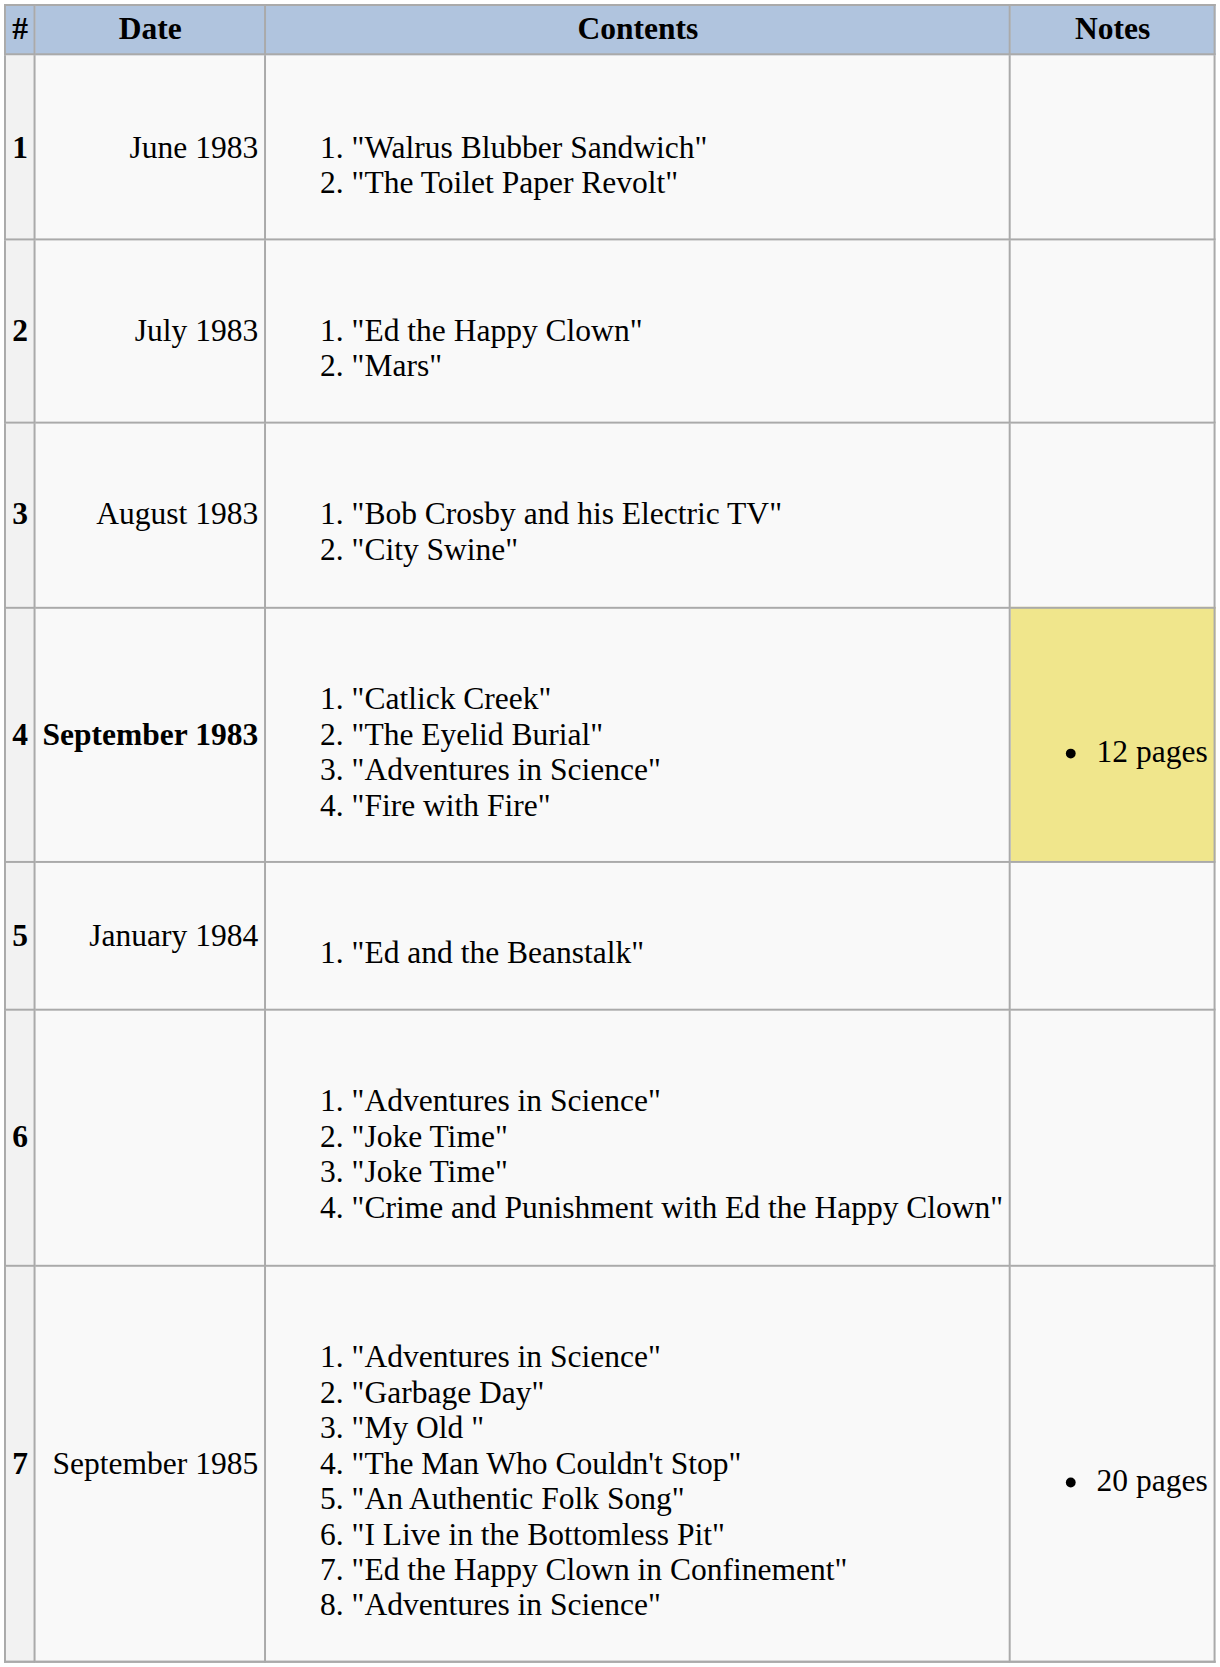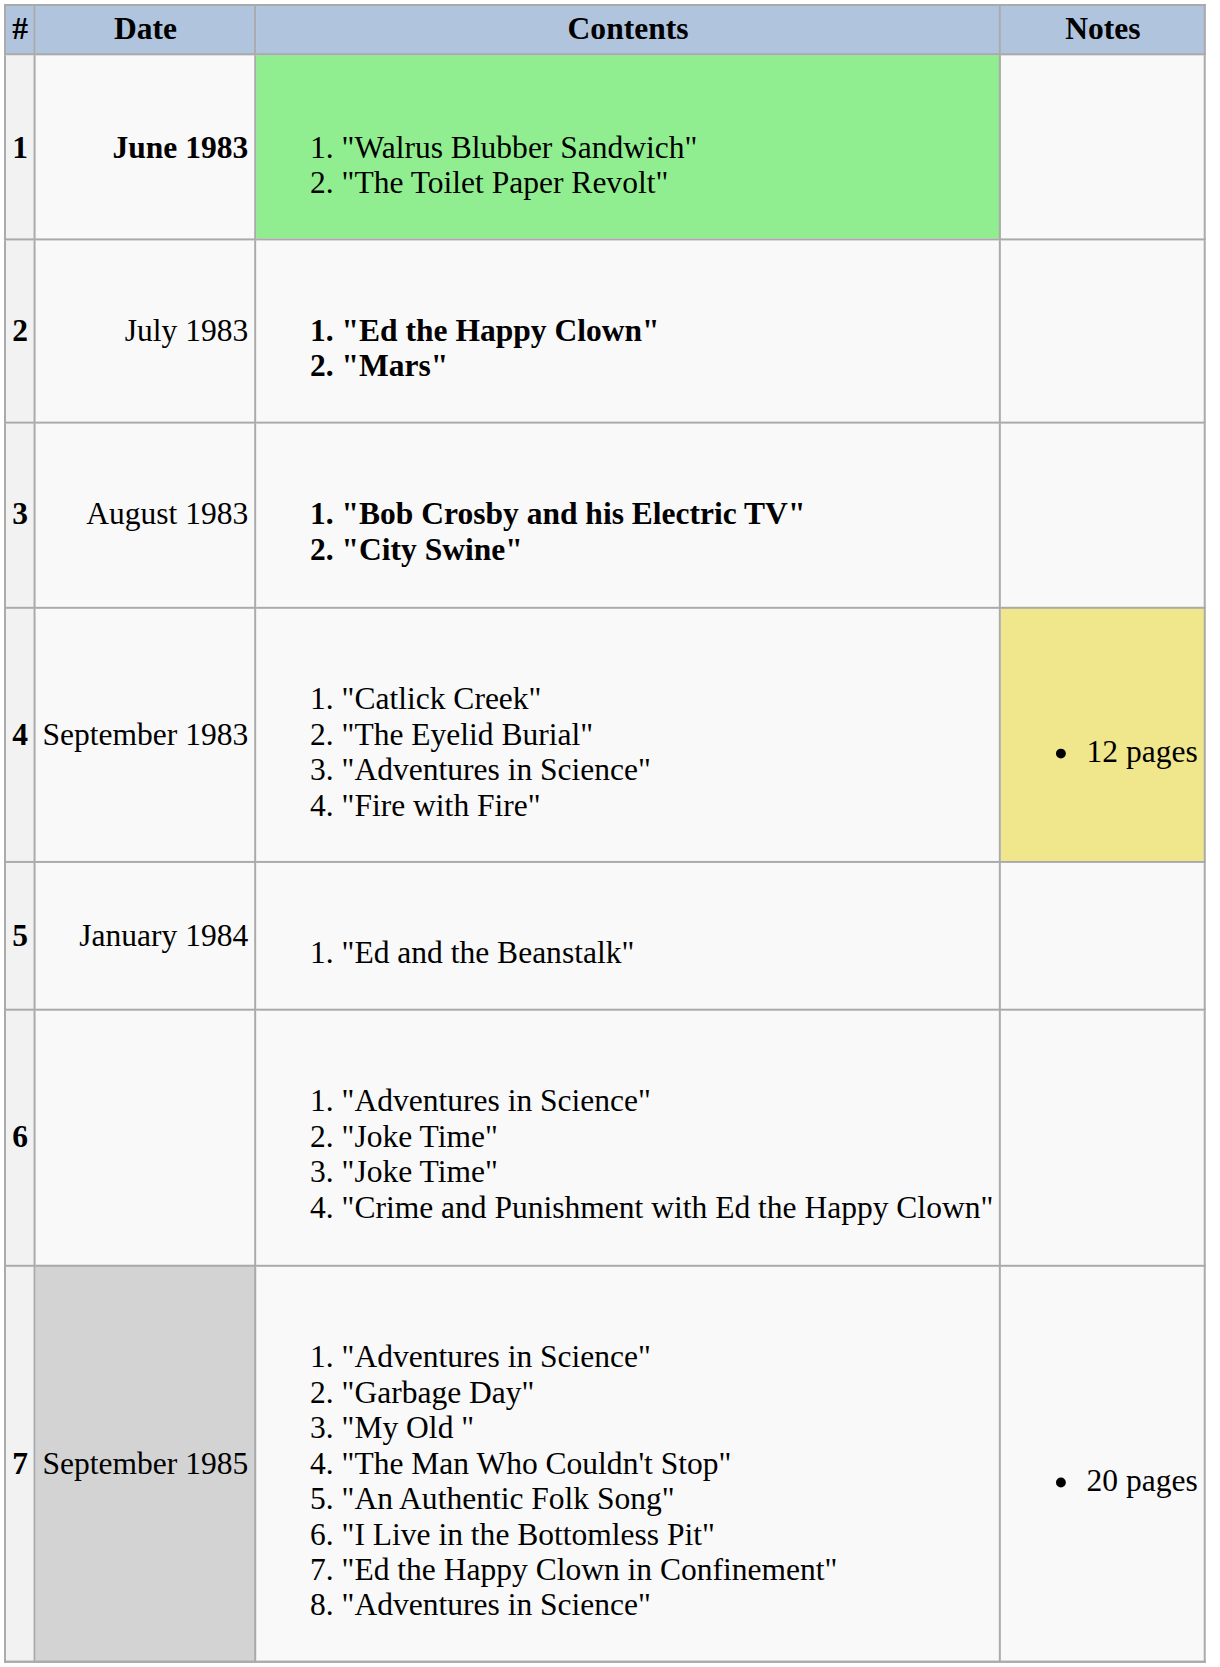1 | Date: normal -> bold
1 | Contents: no background -> lightgreen background
2 | Contents: normal -> bold
3 | Contents: normal -> bold
4 | Date: bold -> normal
7 | Date: no background -> lightgrey background
